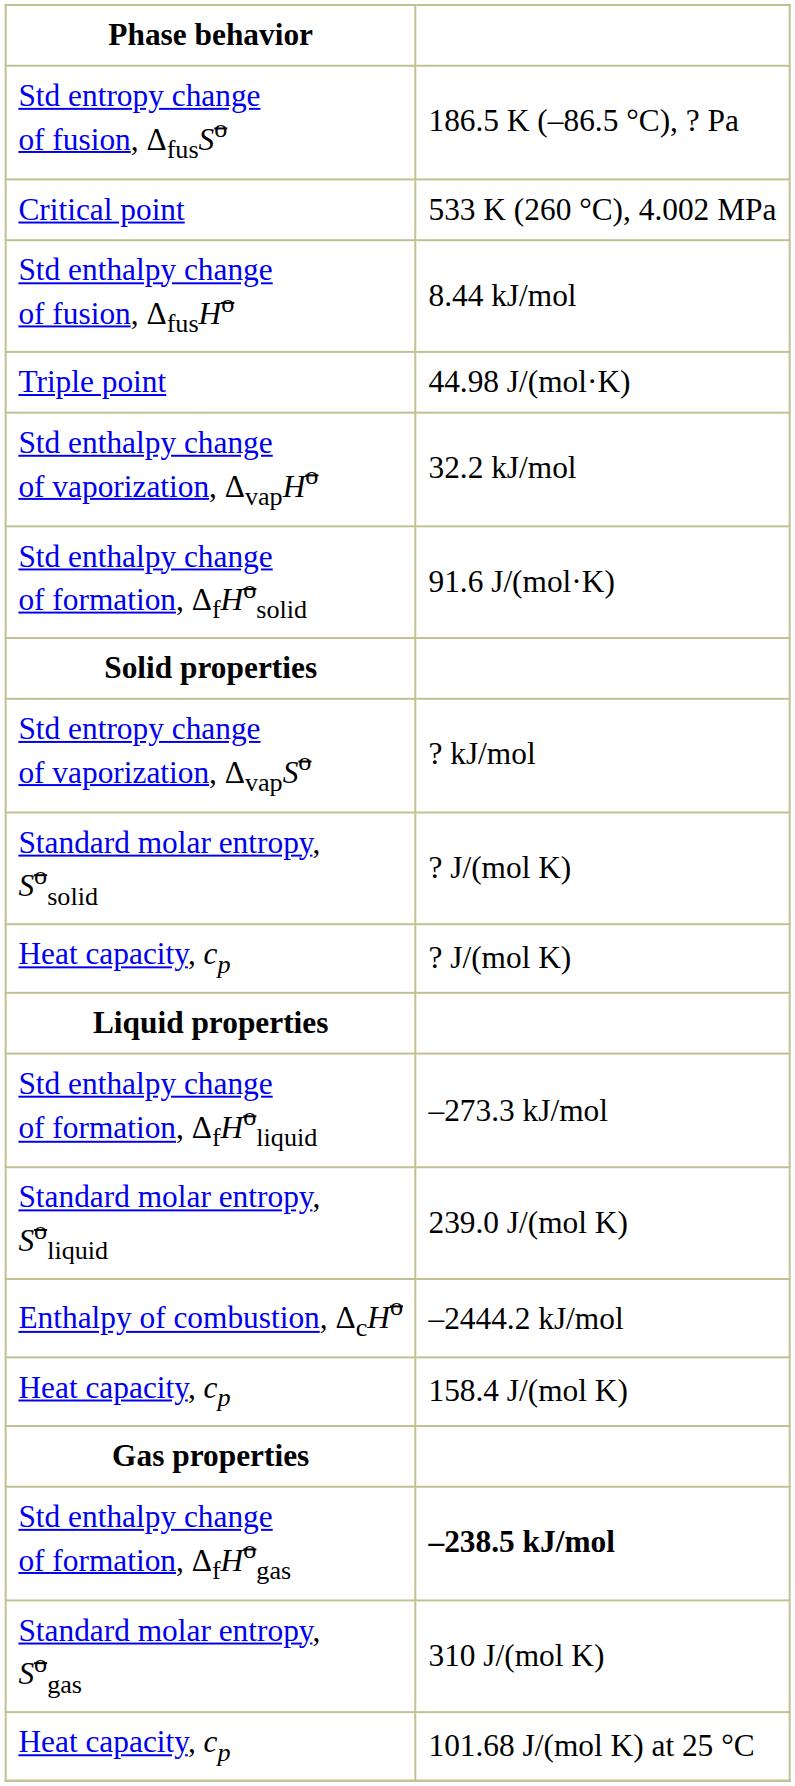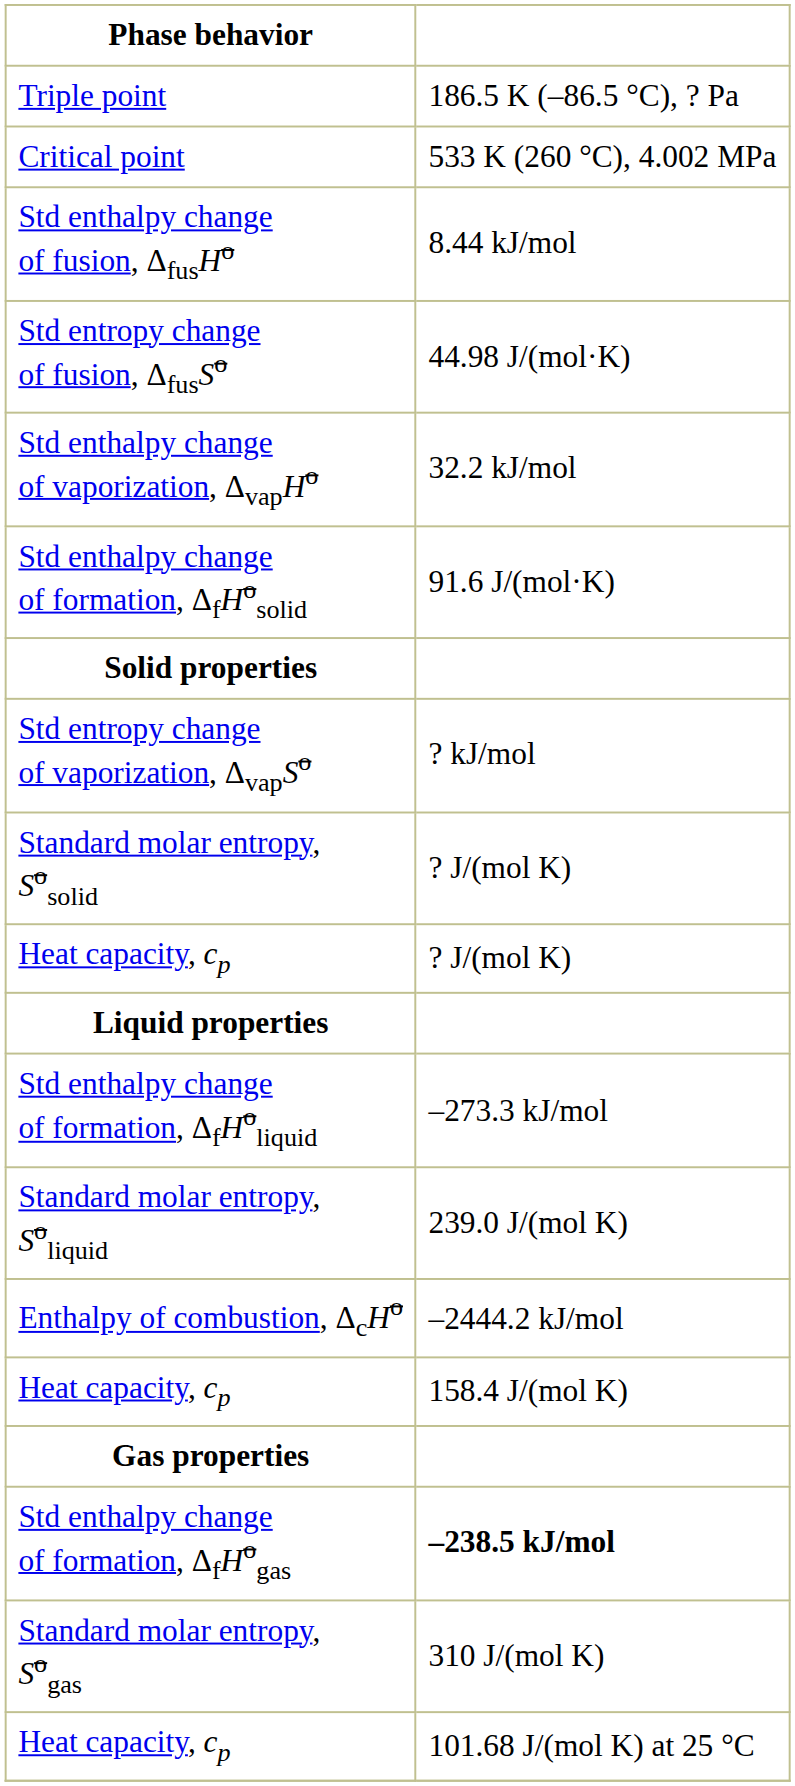row 2 | Phase behavior: Std entropy change of fusion, ΔfusSo -> Triple point
row 5 | Phase behavior: Triple point -> Std entropy change of fusion, ΔfusSo
